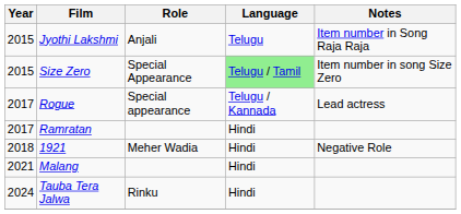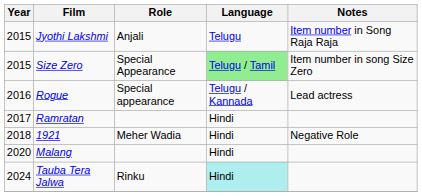Rogue | Year: 2017 -> 2016
Malang | Year: 2021 -> 2020
Tauba Tera Jalwa | Language: no background -> paleturquoise background
